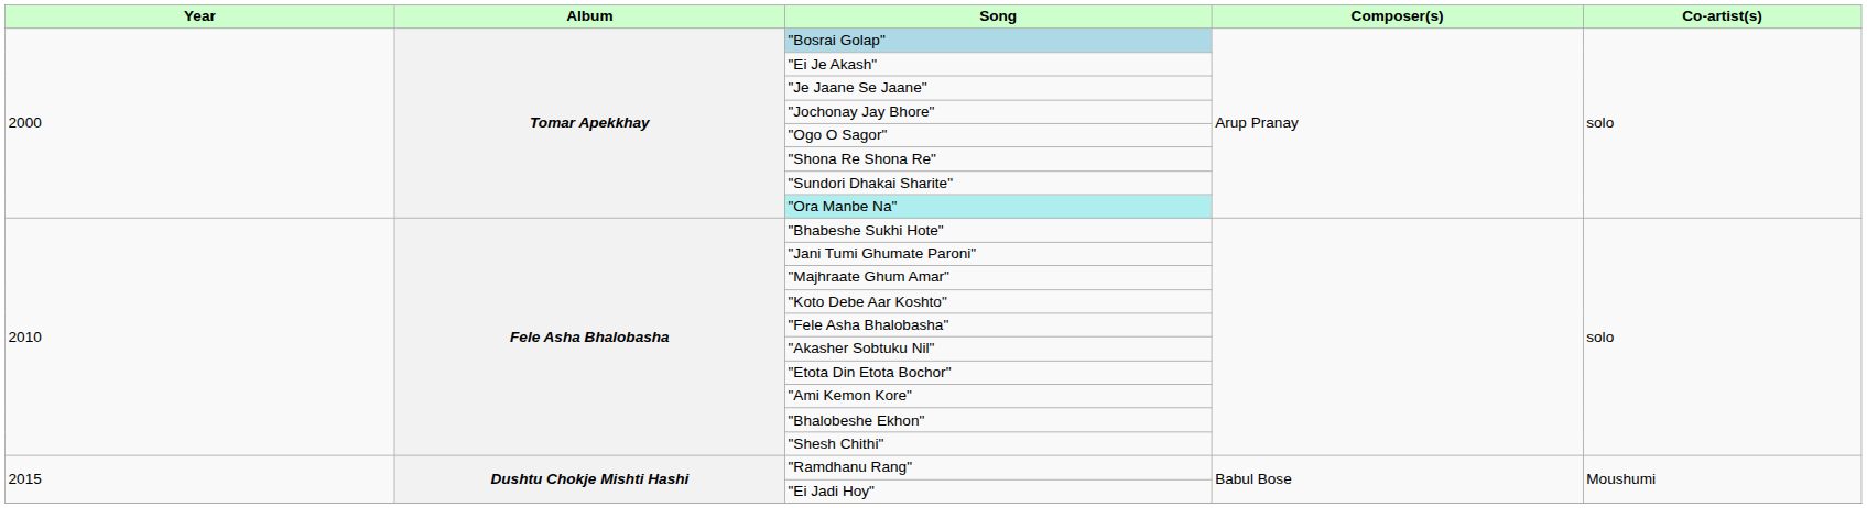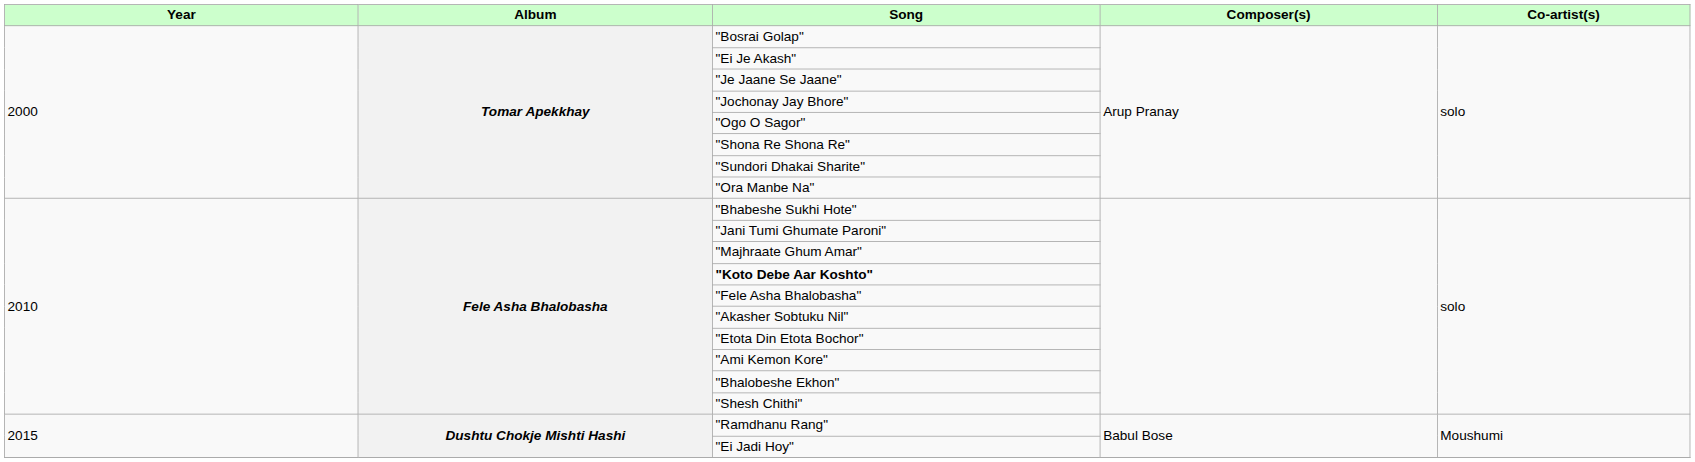"Bosrai Golap" | Song: lightblue background -> no background
"Ora Manbe Na" | Song: paleturquoise background -> no background
"Koto Debe Aar Koshto" | Song: normal -> bold
